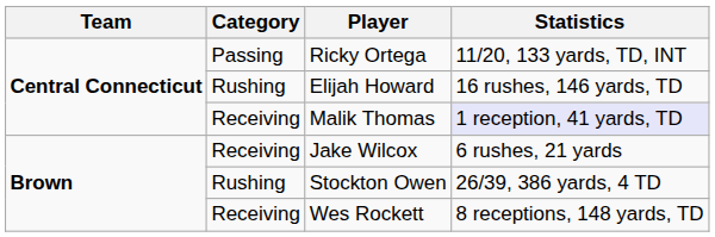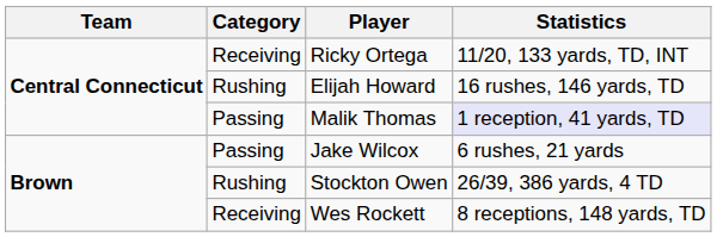Ricky Ortega | Category: Passing -> Receiving
Malik Thomas | Category: Receiving -> Passing
Jake Wilcox | Category: Receiving -> Passing
